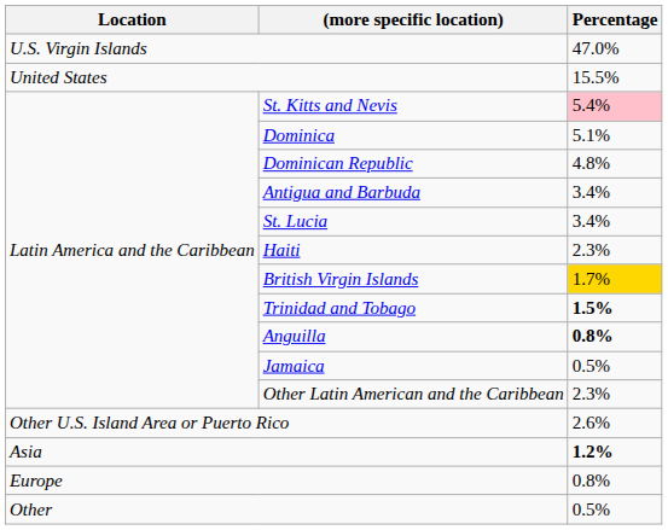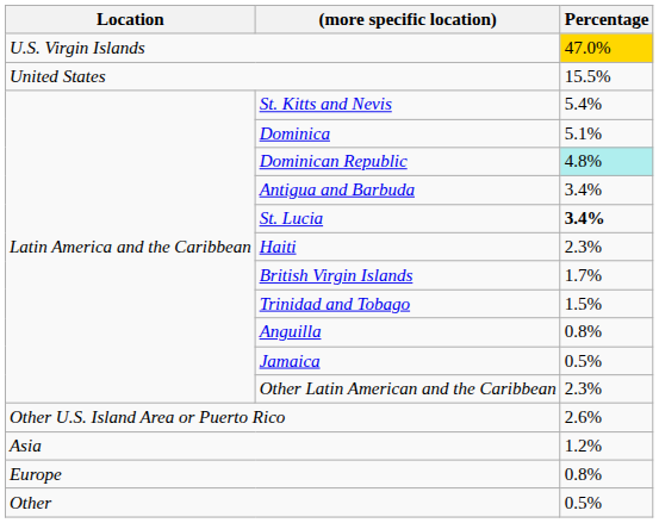U.S. Virgin Islands | Percentage: no background -> gold background
St. Kitts and Nevis | Percentage: pink background -> no background
Dominican Republic | Percentage: no background -> paleturquoise background
St. Lucia | Percentage: normal -> bold
British Virgin Islands | Percentage: gold background -> no background
Trinidad and Tobago | Percentage: bold -> normal
Anguilla | Percentage: bold -> normal
Asia | Percentage: bold -> normal
